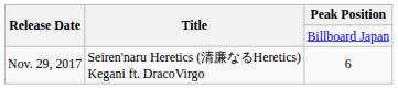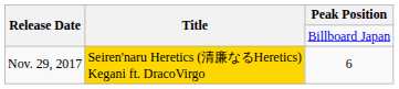Nov. 29, 2017 | Title: no background -> gold background
